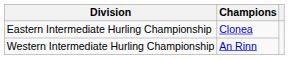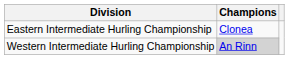Western Intermediate Hurling Championship | Champions: no background -> lightgrey background
